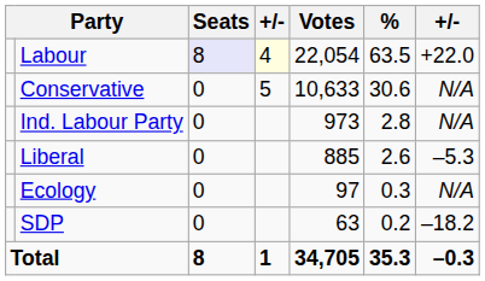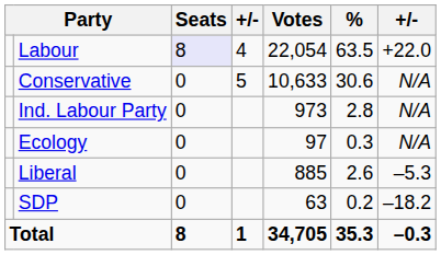Labour | column 4: lightyellow background -> no background
rows swapped: Liberal <-> Ecology
